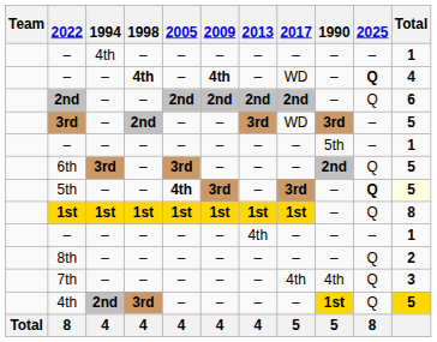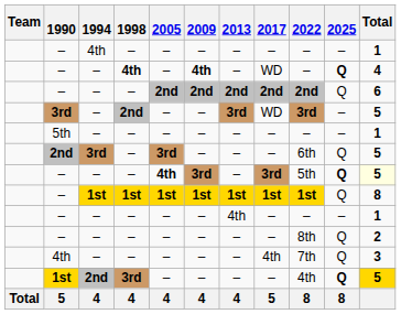columns swapped: 1990 <-> 2022
row 13 | 2025: normal -> bold
